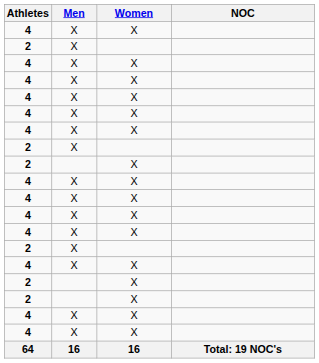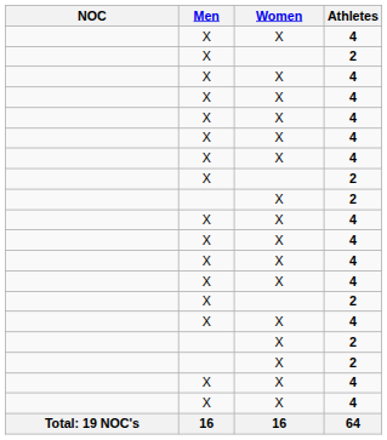columns swapped: NOC <-> Athletes
